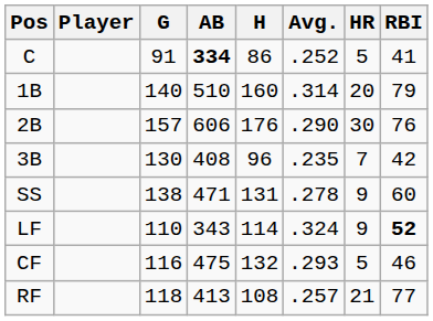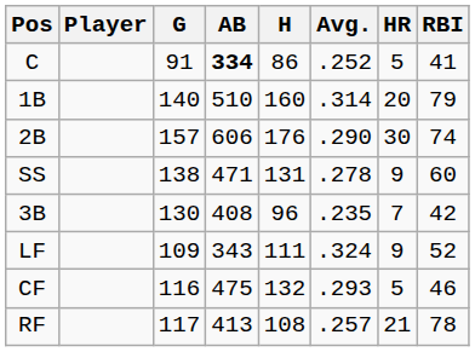2B | RBI: 76 -> 74
rows swapped: 3B <-> SS
LF | G: 110 -> 109
LF | H: 114 -> 111
LF | RBI: bold -> normal
RF | G: 118 -> 117
RF | RBI: 77 -> 78
